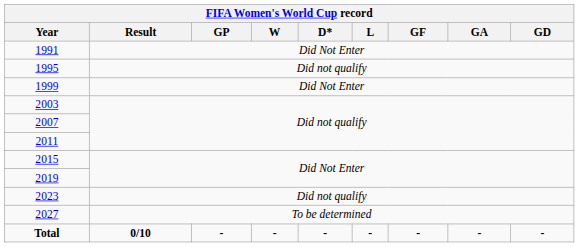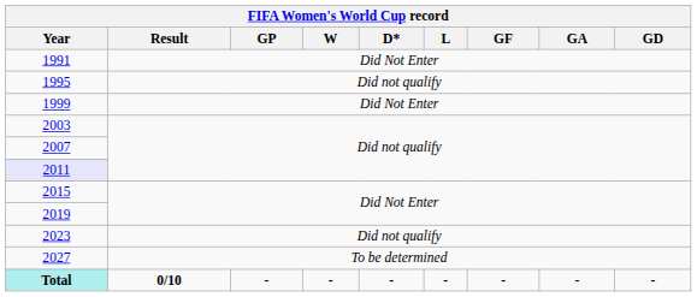2011 | Year: no background -> lavender background
Total | Year: no background -> paleturquoise background
